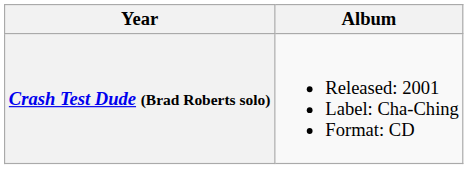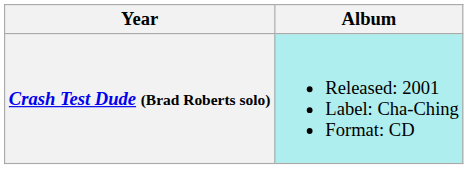Crash Test Dude (Brad Roberts solo) | Album: no background -> paleturquoise background
